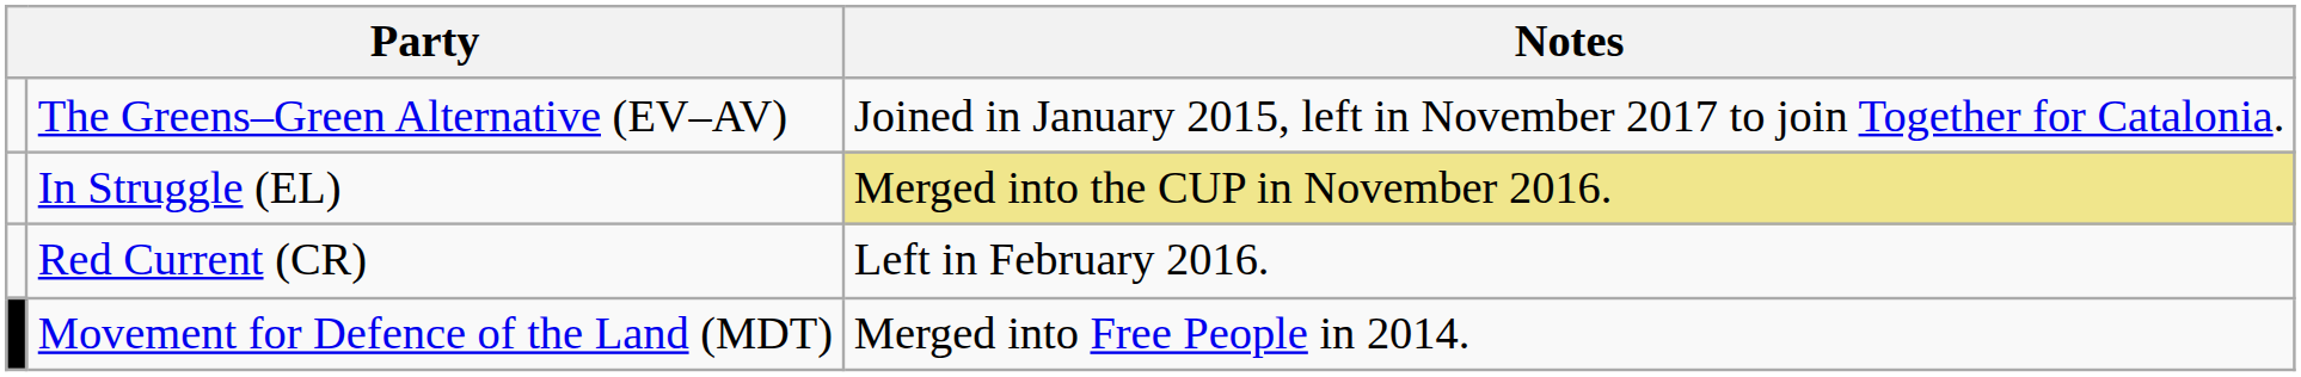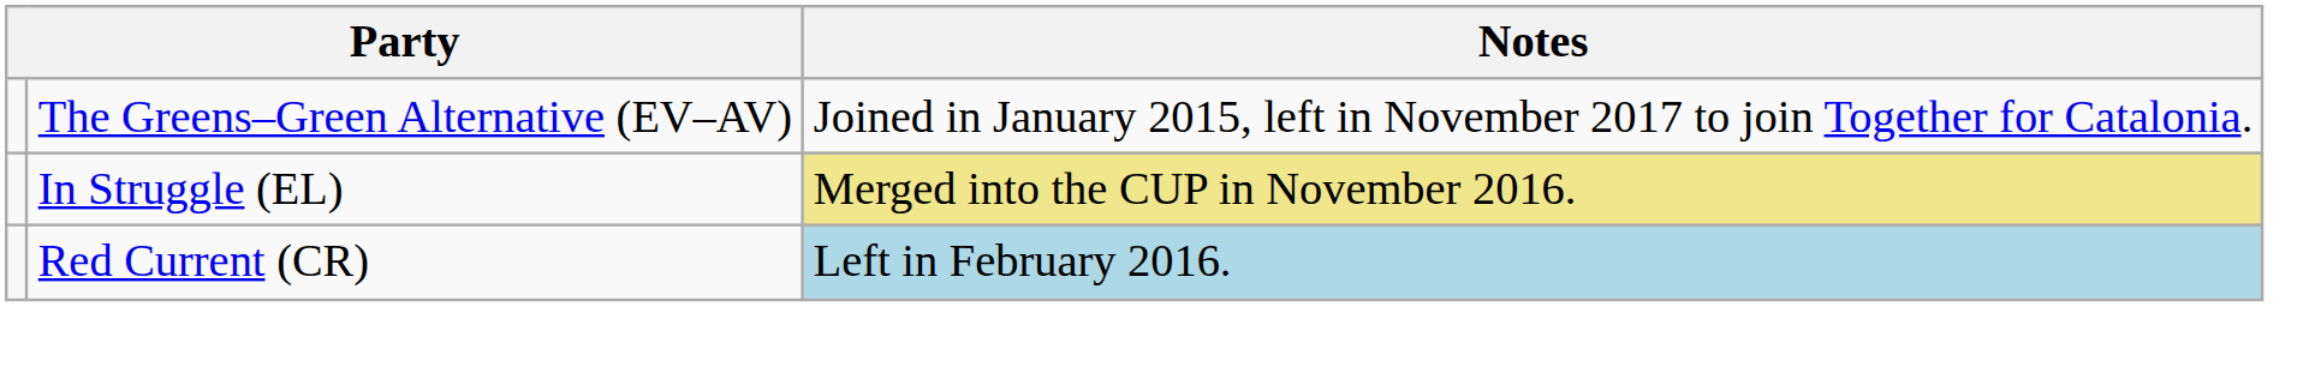Red Current (CR) | Notes: no background -> lightblue background
- row: Movement for Defence of the Land (MDT) | Merged into Free People in 2014.
